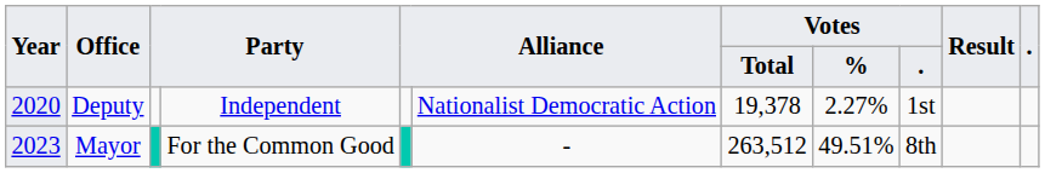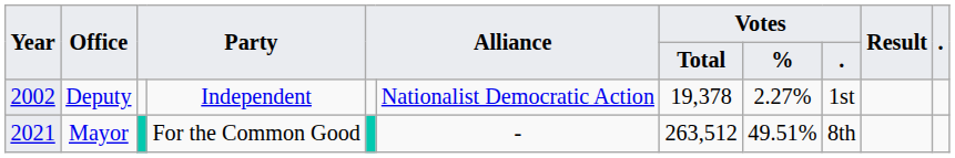Deputy | Year: 2020 -> 2002
Mayor | Year: 2023 -> 2021
